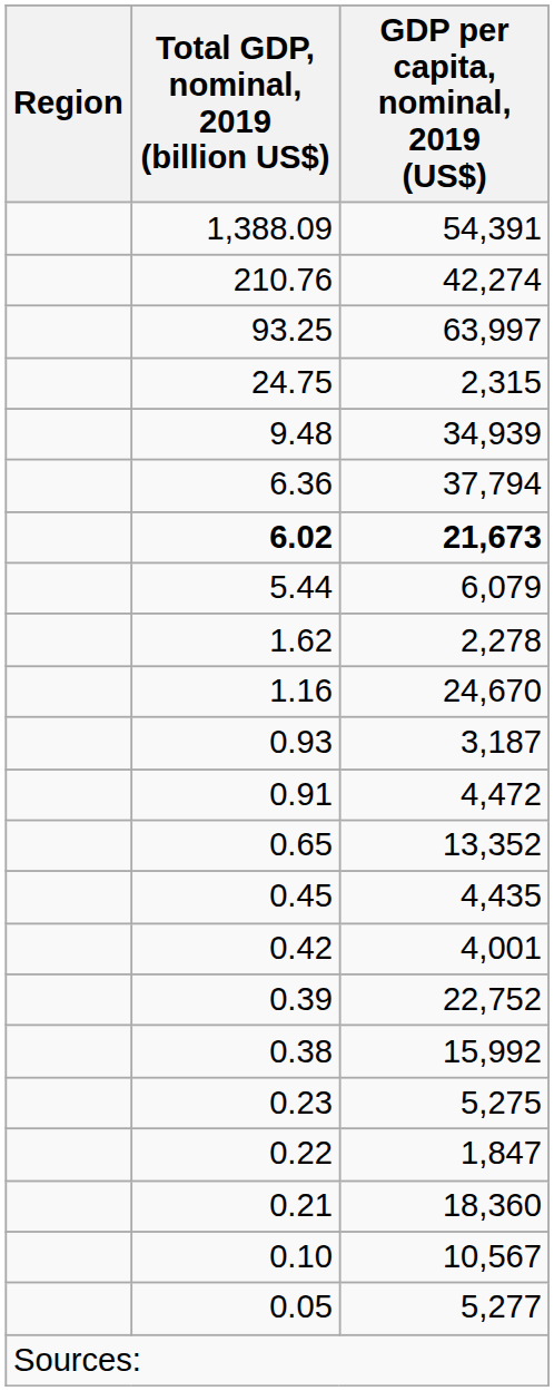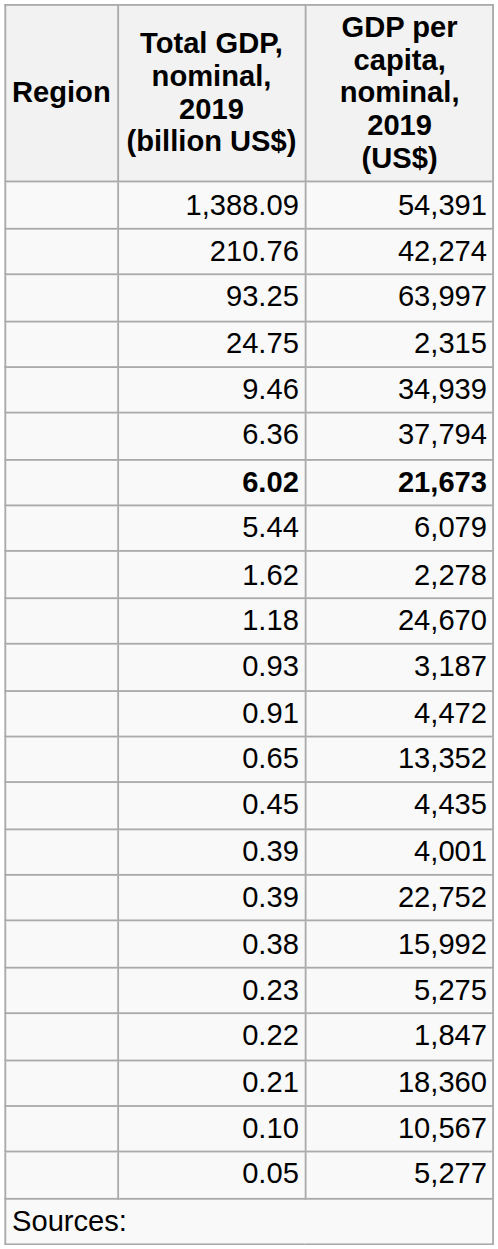34,939 | Total GDP, nominal, 2019 (billion US$): 9.48 -> 9.46
24,670 | Total GDP, nominal, 2019 (billion US$): 1.16 -> 1.18
4,001 | Total GDP, nominal, 2019 (billion US$): 0.42 -> 0.39
